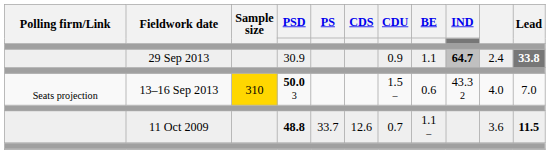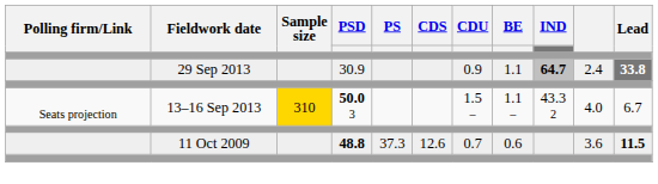13–16 Sep 2013 | BE: 0.6 -> 1.1 –
13–16 Sep 2013 | Lead: 7.0 -> 6.7
11 Oct 2009 | PS: 33.7 -> 37.3
11 Oct 2009 | BE: 1.1 – -> 0.6
